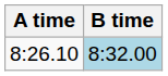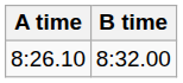8:26.10 | B time: lightblue background -> no background
